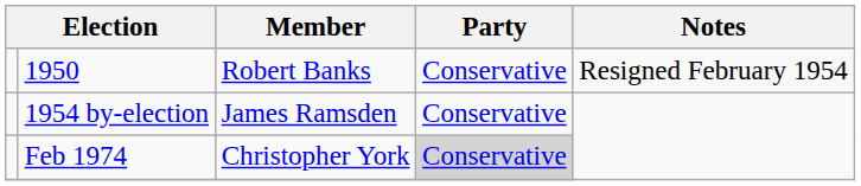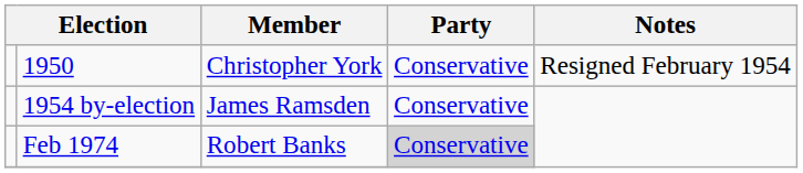1950 | Member: Robert Banks -> Christopher York
Feb 1974 | Member: Christopher York -> Robert Banks
